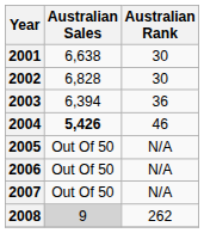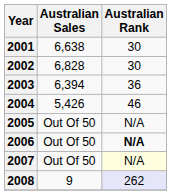2004 | Australian Sales: bold -> normal
2006 | Australian Rank: normal -> bold
2007 | Australian Rank: no background -> lightyellow background
2008 | Australian Sales: lightgrey background -> no background
2008 | Australian Rank: no background -> lavender background
